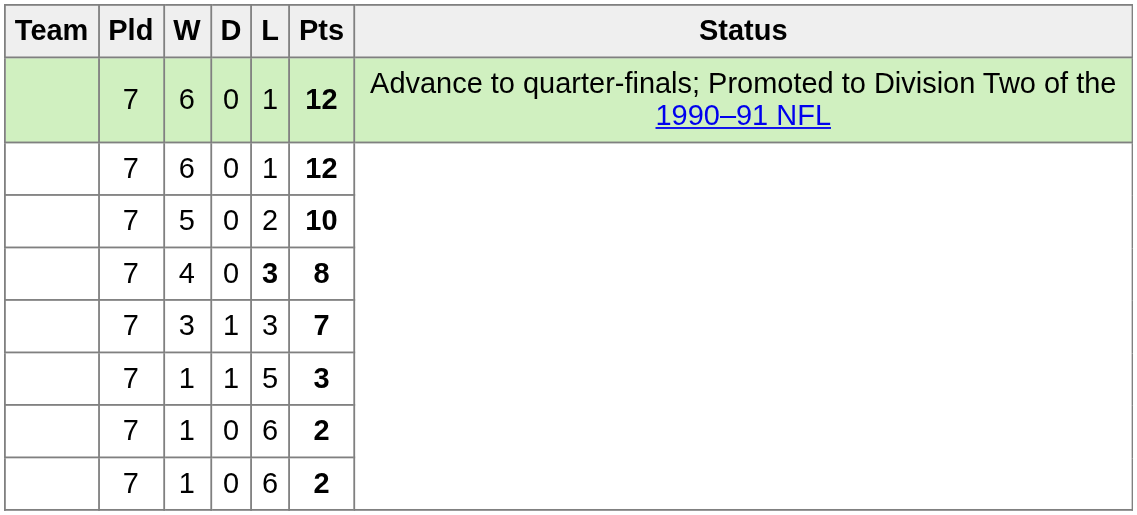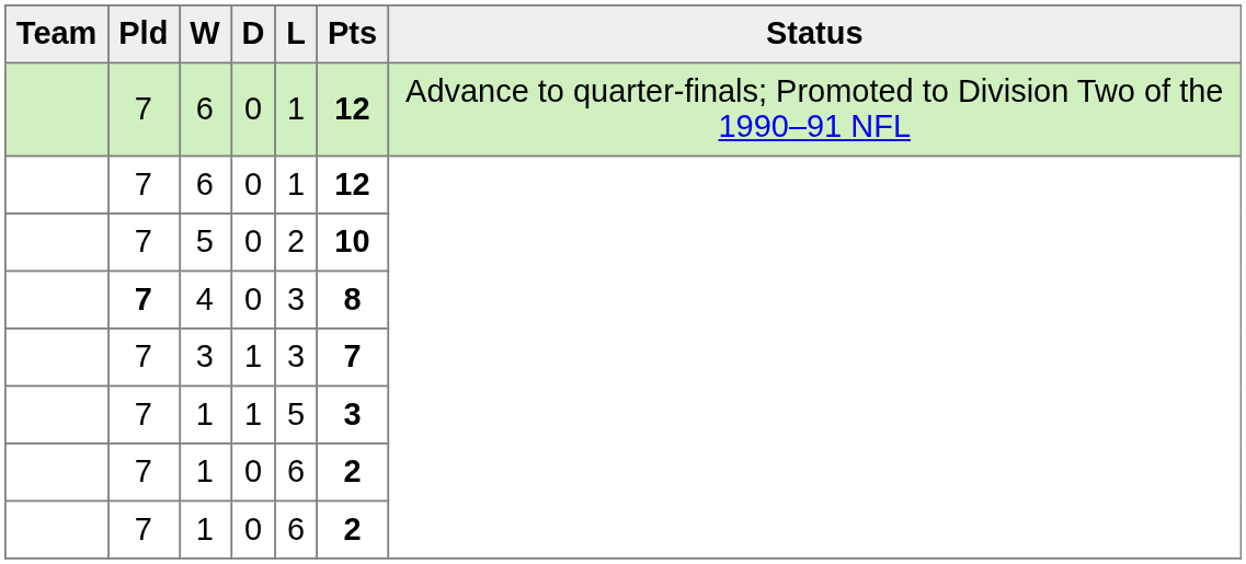4 | Pld: normal -> bold
4 | L: bold -> normal
